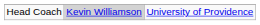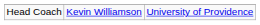Head Coach | column 2: lightgrey background -> no background
